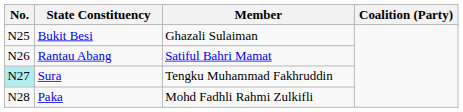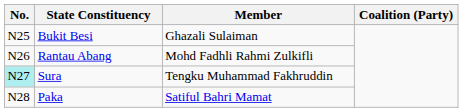Rantau Abang | Member: Satiful Bahri Mamat -> Mohd Fadhli Rahmi Zulkifli
Paka | Member: Mohd Fadhli Rahmi Zulkifli -> Satiful Bahri Mamat
